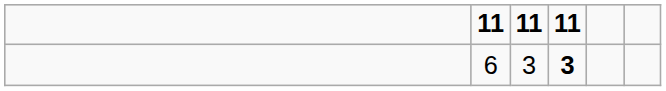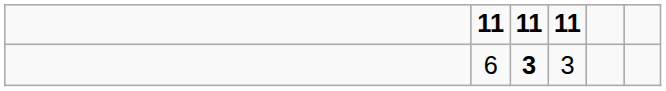row 2 | column 3: normal -> bold
row 2 | column 4: bold -> normal
